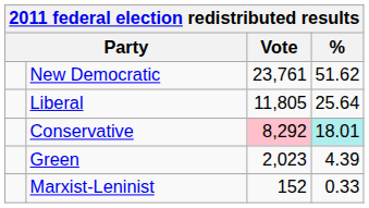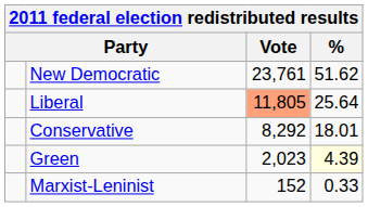Liberal | Vote: no background -> lightsalmon background
Conservative | Vote: pink background -> no background
Conservative | %: paleturquoise background -> no background
Green | %: no background -> lightyellow background
